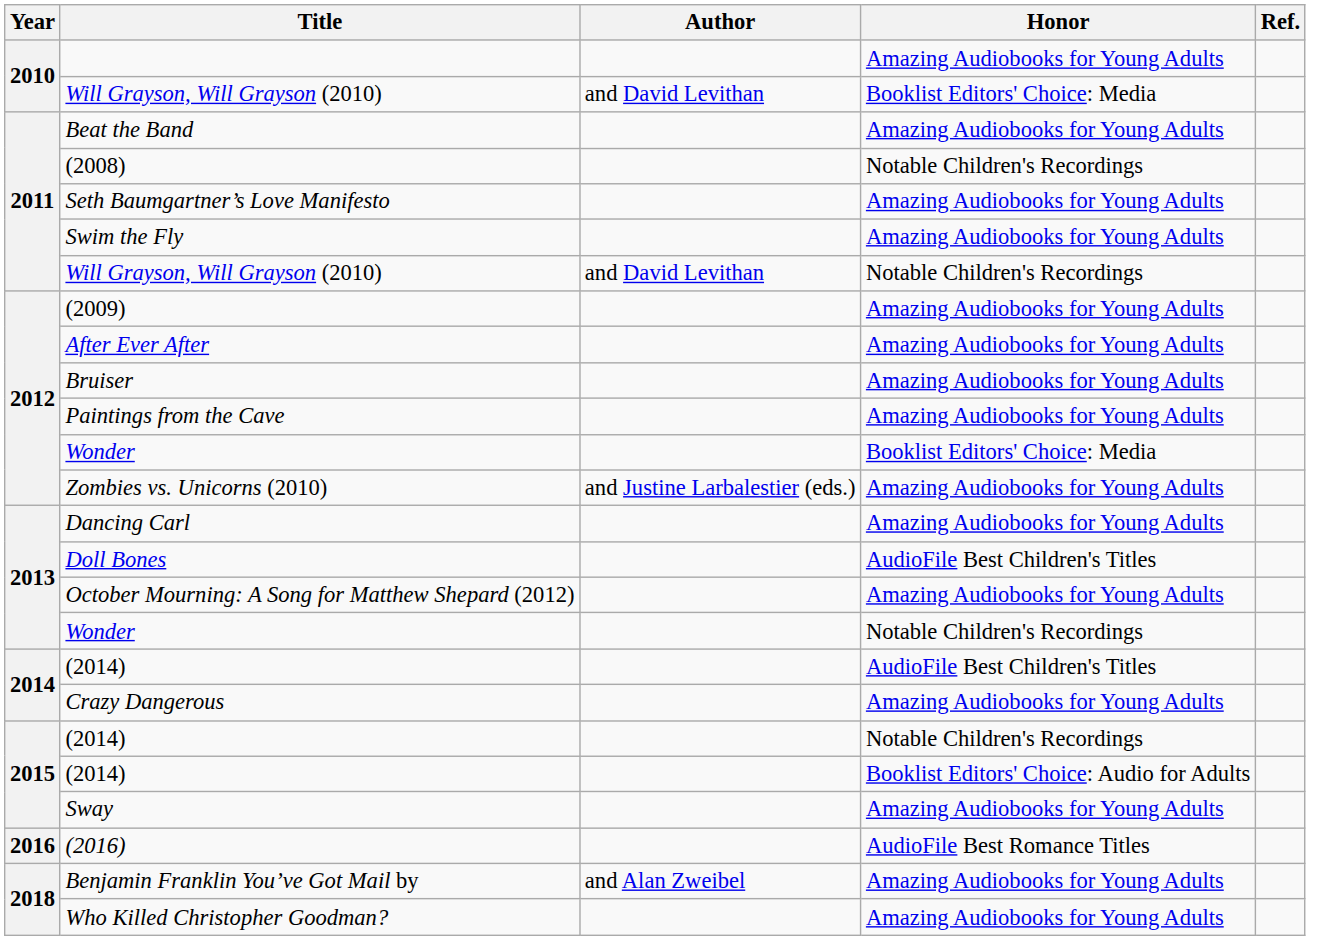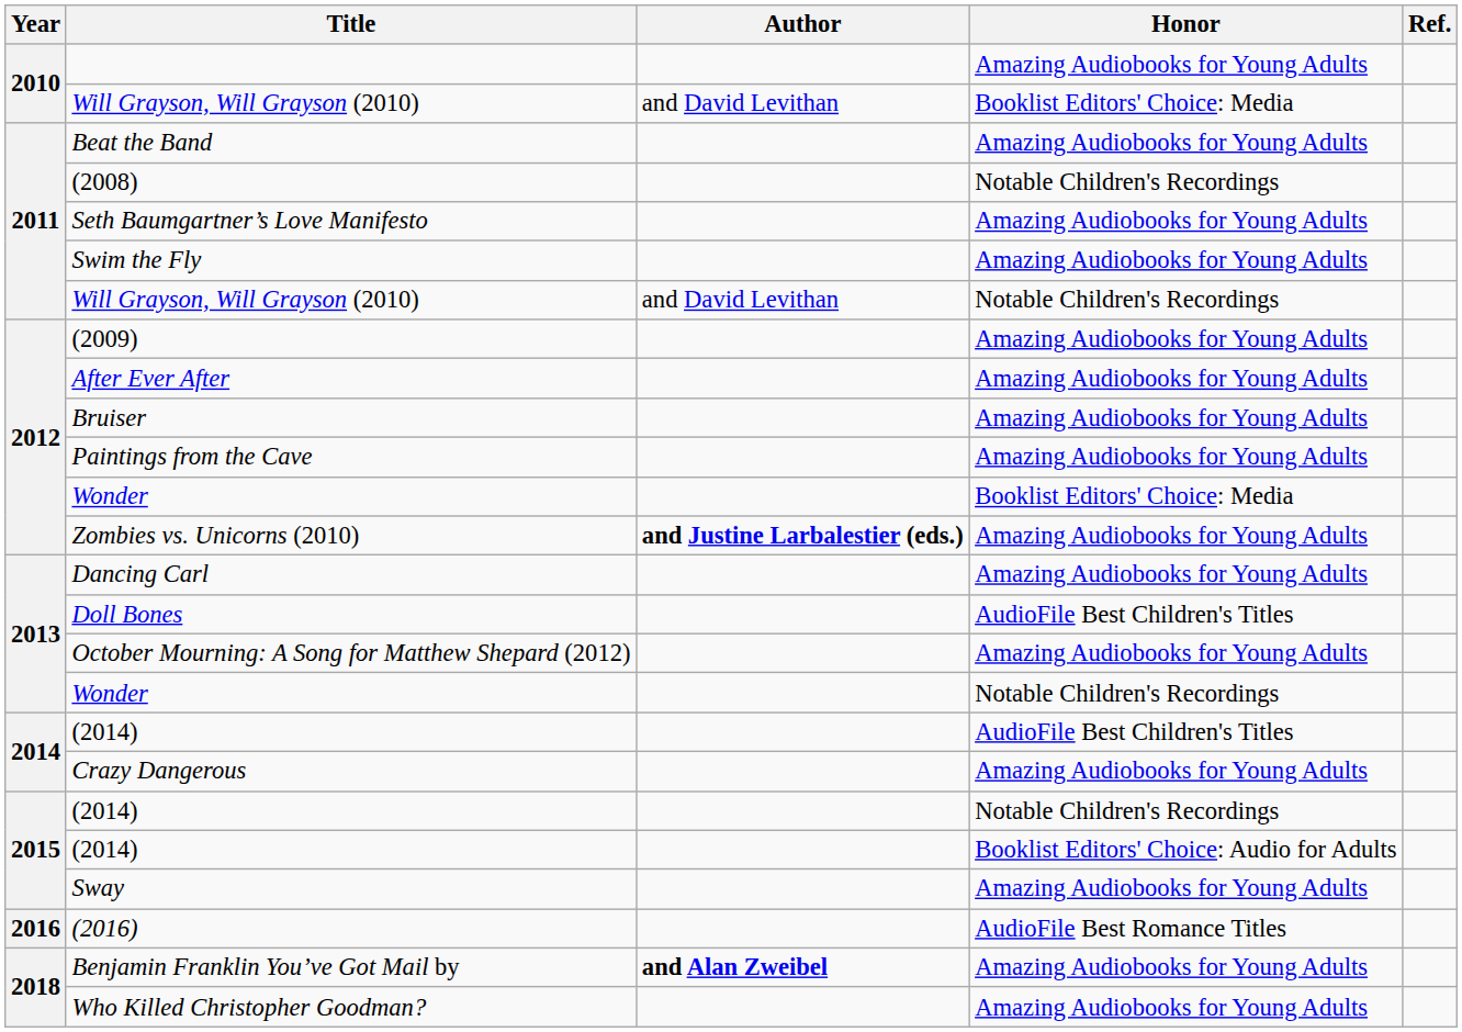Zombies vs. Unicorns (2010) | Author: normal -> bold
Benjamin Franklin You’ve Got Mail by | Author: normal -> bold
